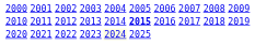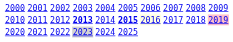2010 | column 4: normal -> bold
2010 | column 7: no background -> lightyellow background
2010 | column 10: no background -> pink background
2020 | column 4: no background -> lightgrey background
2020 | column 5: lightyellow background -> no background
